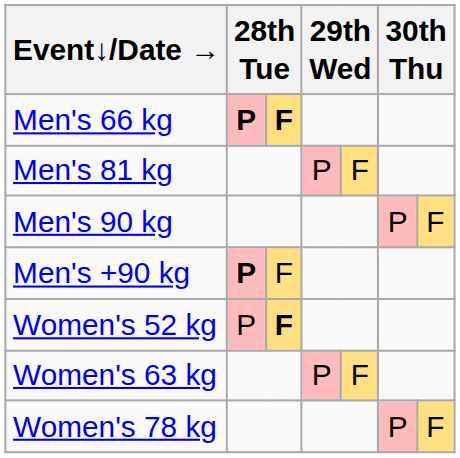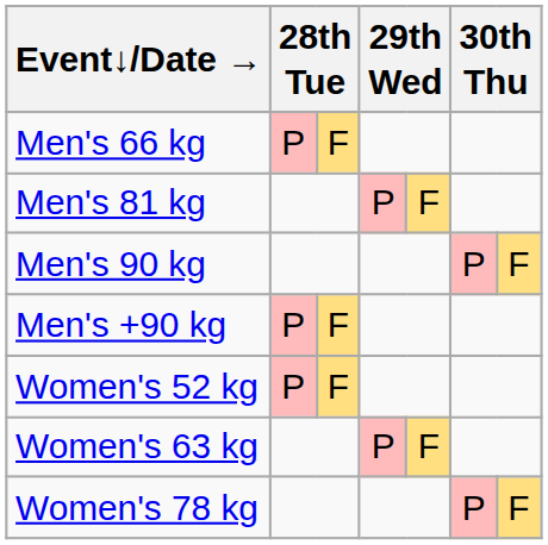Men's 66 kg | column 2: bold -> normal
Men's 66 kg | column 3: bold -> normal
Men's +90 kg | column 2: bold -> normal
Women's 52 kg | column 3: bold -> normal
